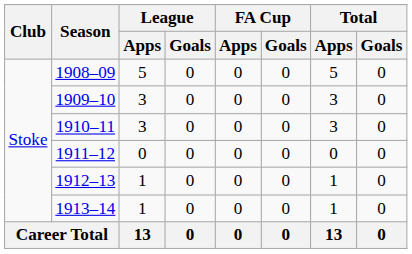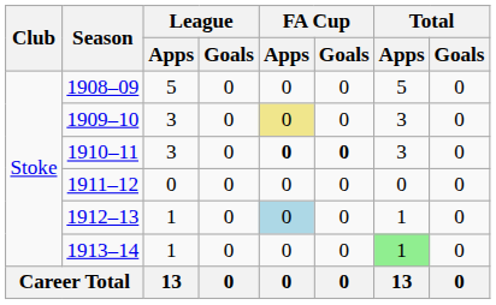1909–10 | FA Cup / Apps: no background -> khaki background
1910–11 | FA Cup / Apps: normal -> bold
1910–11 | FA Cup / Goals: normal -> bold
1912–13 | FA Cup / Apps: no background -> lightblue background
1913–14 | Total / Apps: no background -> lightgreen background
